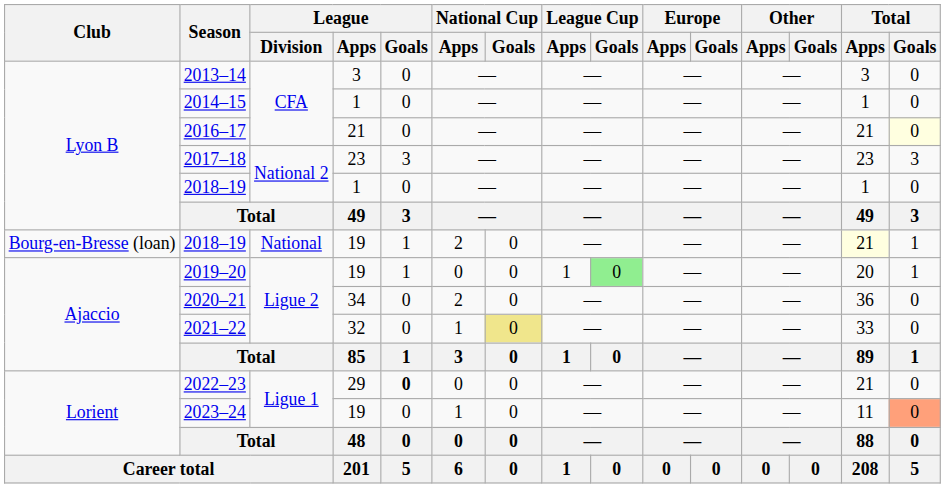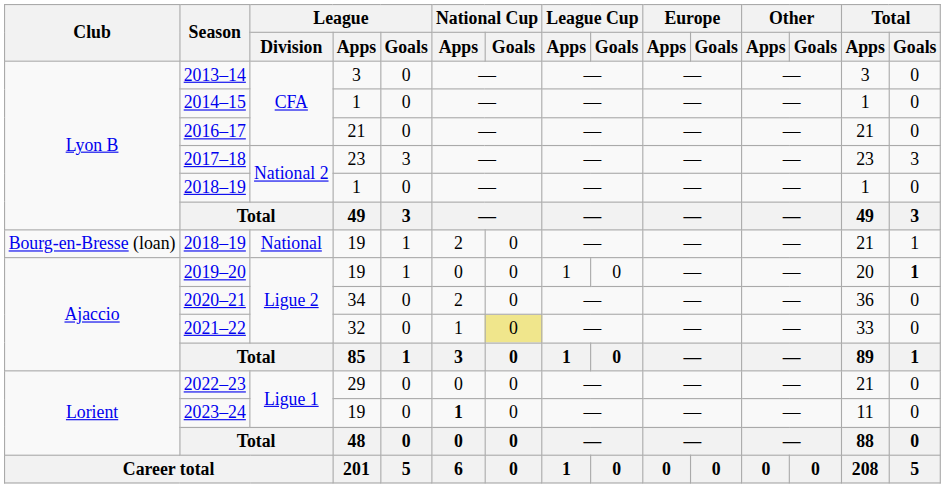2016–17 | Total / Goals: lightyellow background -> no background
2018–19 / 19 | Total / Apps: lightyellow background -> no background
2019–20 | League Cup / Goals: lightgreen background -> no background
2019–20 | Total / Goals: normal -> bold
2022–23 | League / Goals: bold -> normal
2023–24 | National Cup / Apps: normal -> bold
2023–24 | Total / Goals: lightsalmon background -> no background
